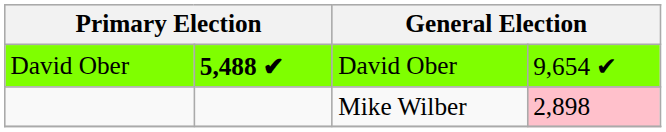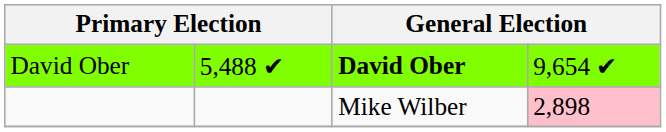row 2 | column 2: bold -> normal
row 2 | column 3: normal -> bold
